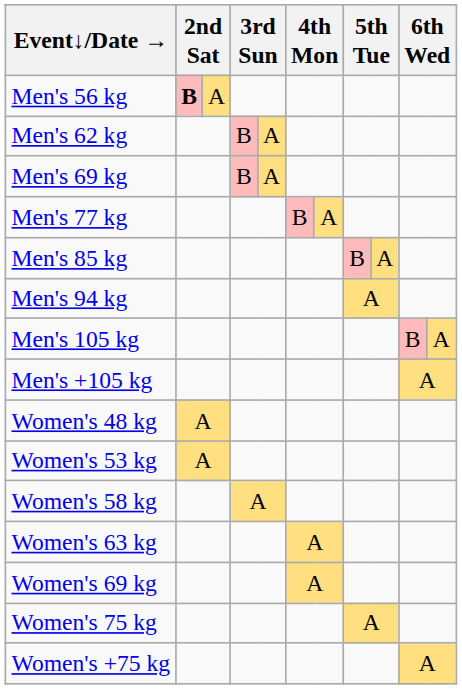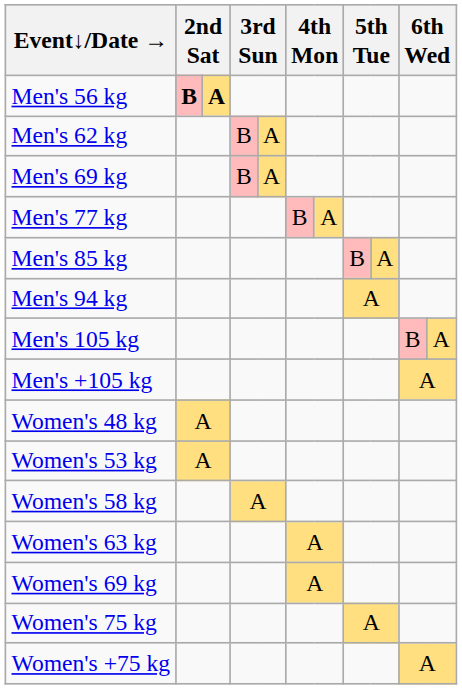Men's 56 kg | column 3: normal -> bold
